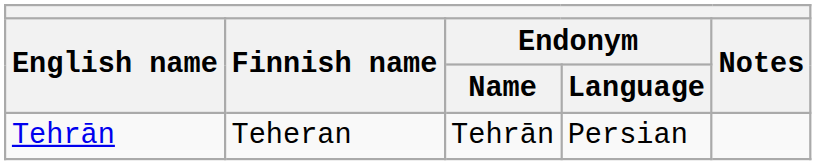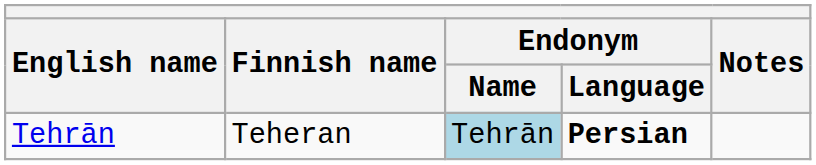row 4 | Endonym / Name: no background -> lightblue background
row 4 | Endonym / Language: normal -> bold
